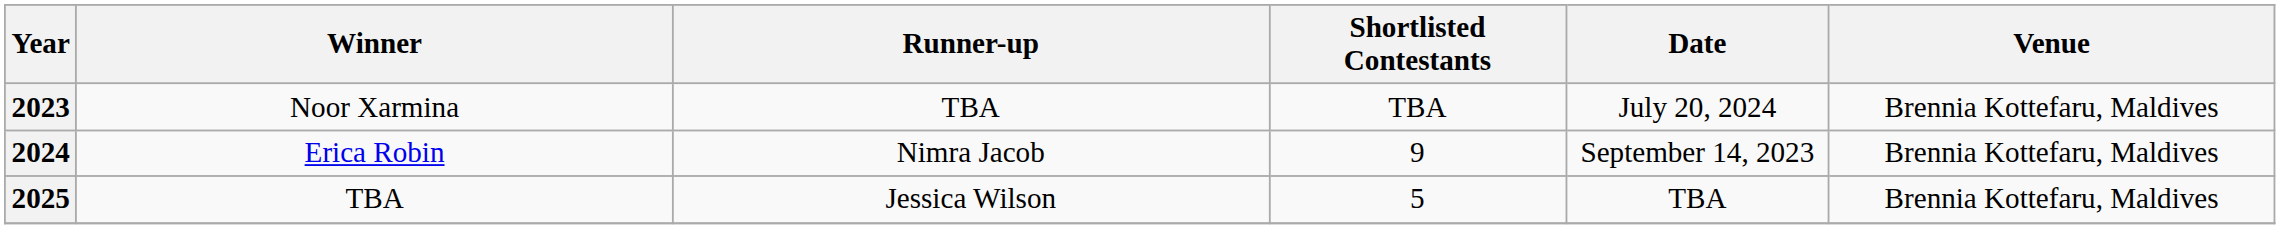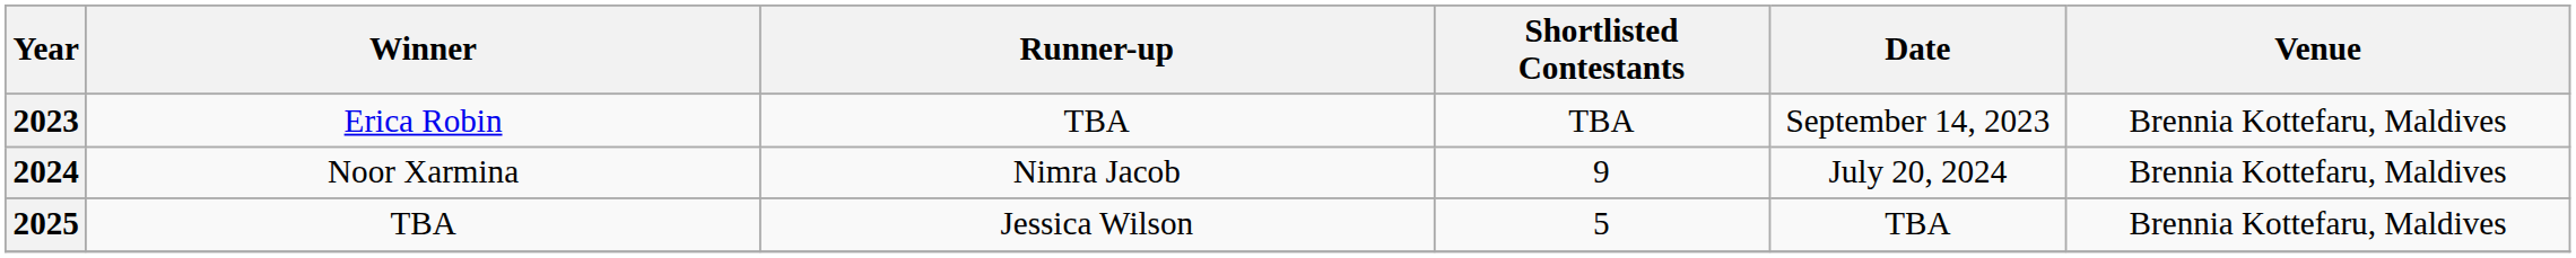2023 | Winner: Noor Xarmina -> Erica Robin
2023 | Date: July 20, 2024 -> September 14, 2023
2024 | Winner: Erica Robin -> Noor Xarmina
2024 | Date: September 14, 2023 -> July 20, 2024
